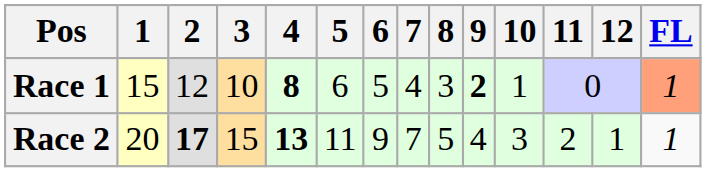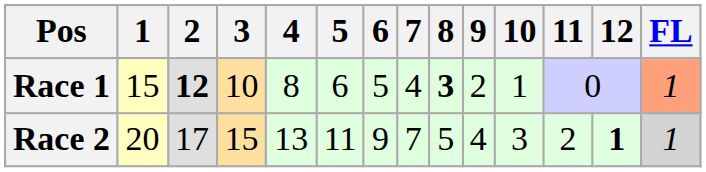Race 1 | 2: normal -> bold
Race 1 | 4: bold -> normal
Race 1 | 8: normal -> bold
Race 1 | 9: bold -> normal
Race 2 | 2: bold -> normal
Race 2 | 4: bold -> normal
Race 2 | 12: normal -> bold
Race 2 | FL: no background -> lightgrey background
